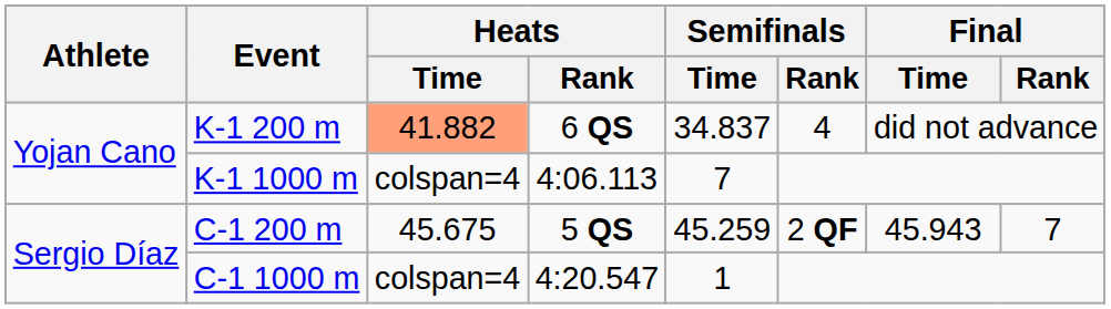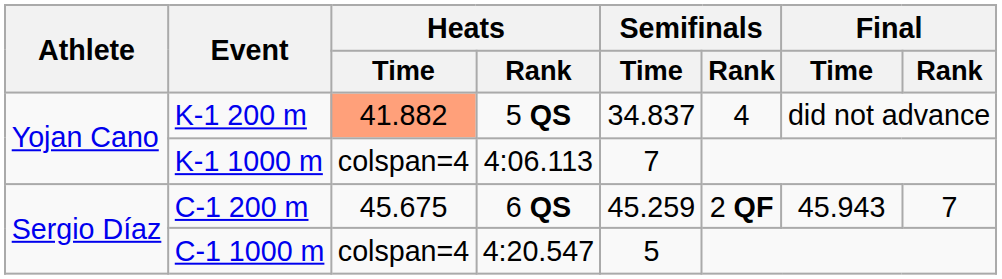K-1 200 m | Heats / Rank: 6 QS -> 5 QS
C-1 200 m | Heats / Rank: 5 QS -> 6 QS
C-1 1000 m | Semifinals / Time: 1 -> 5
